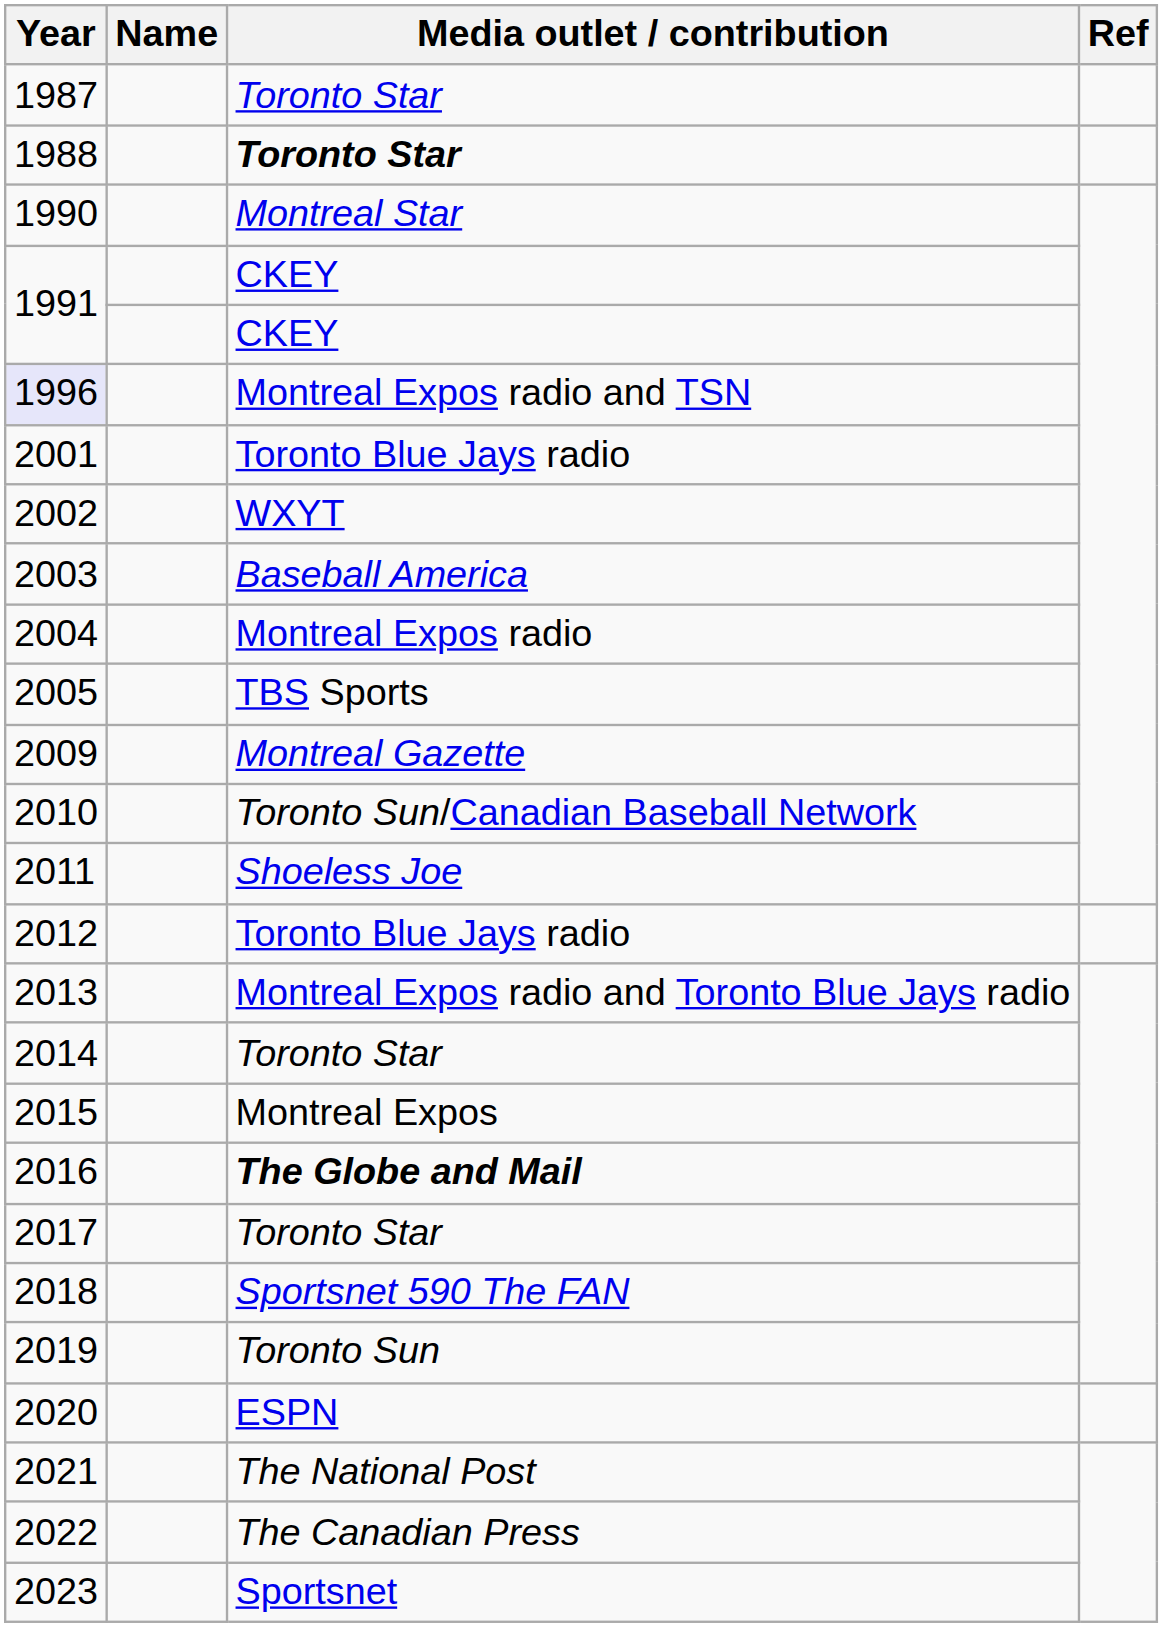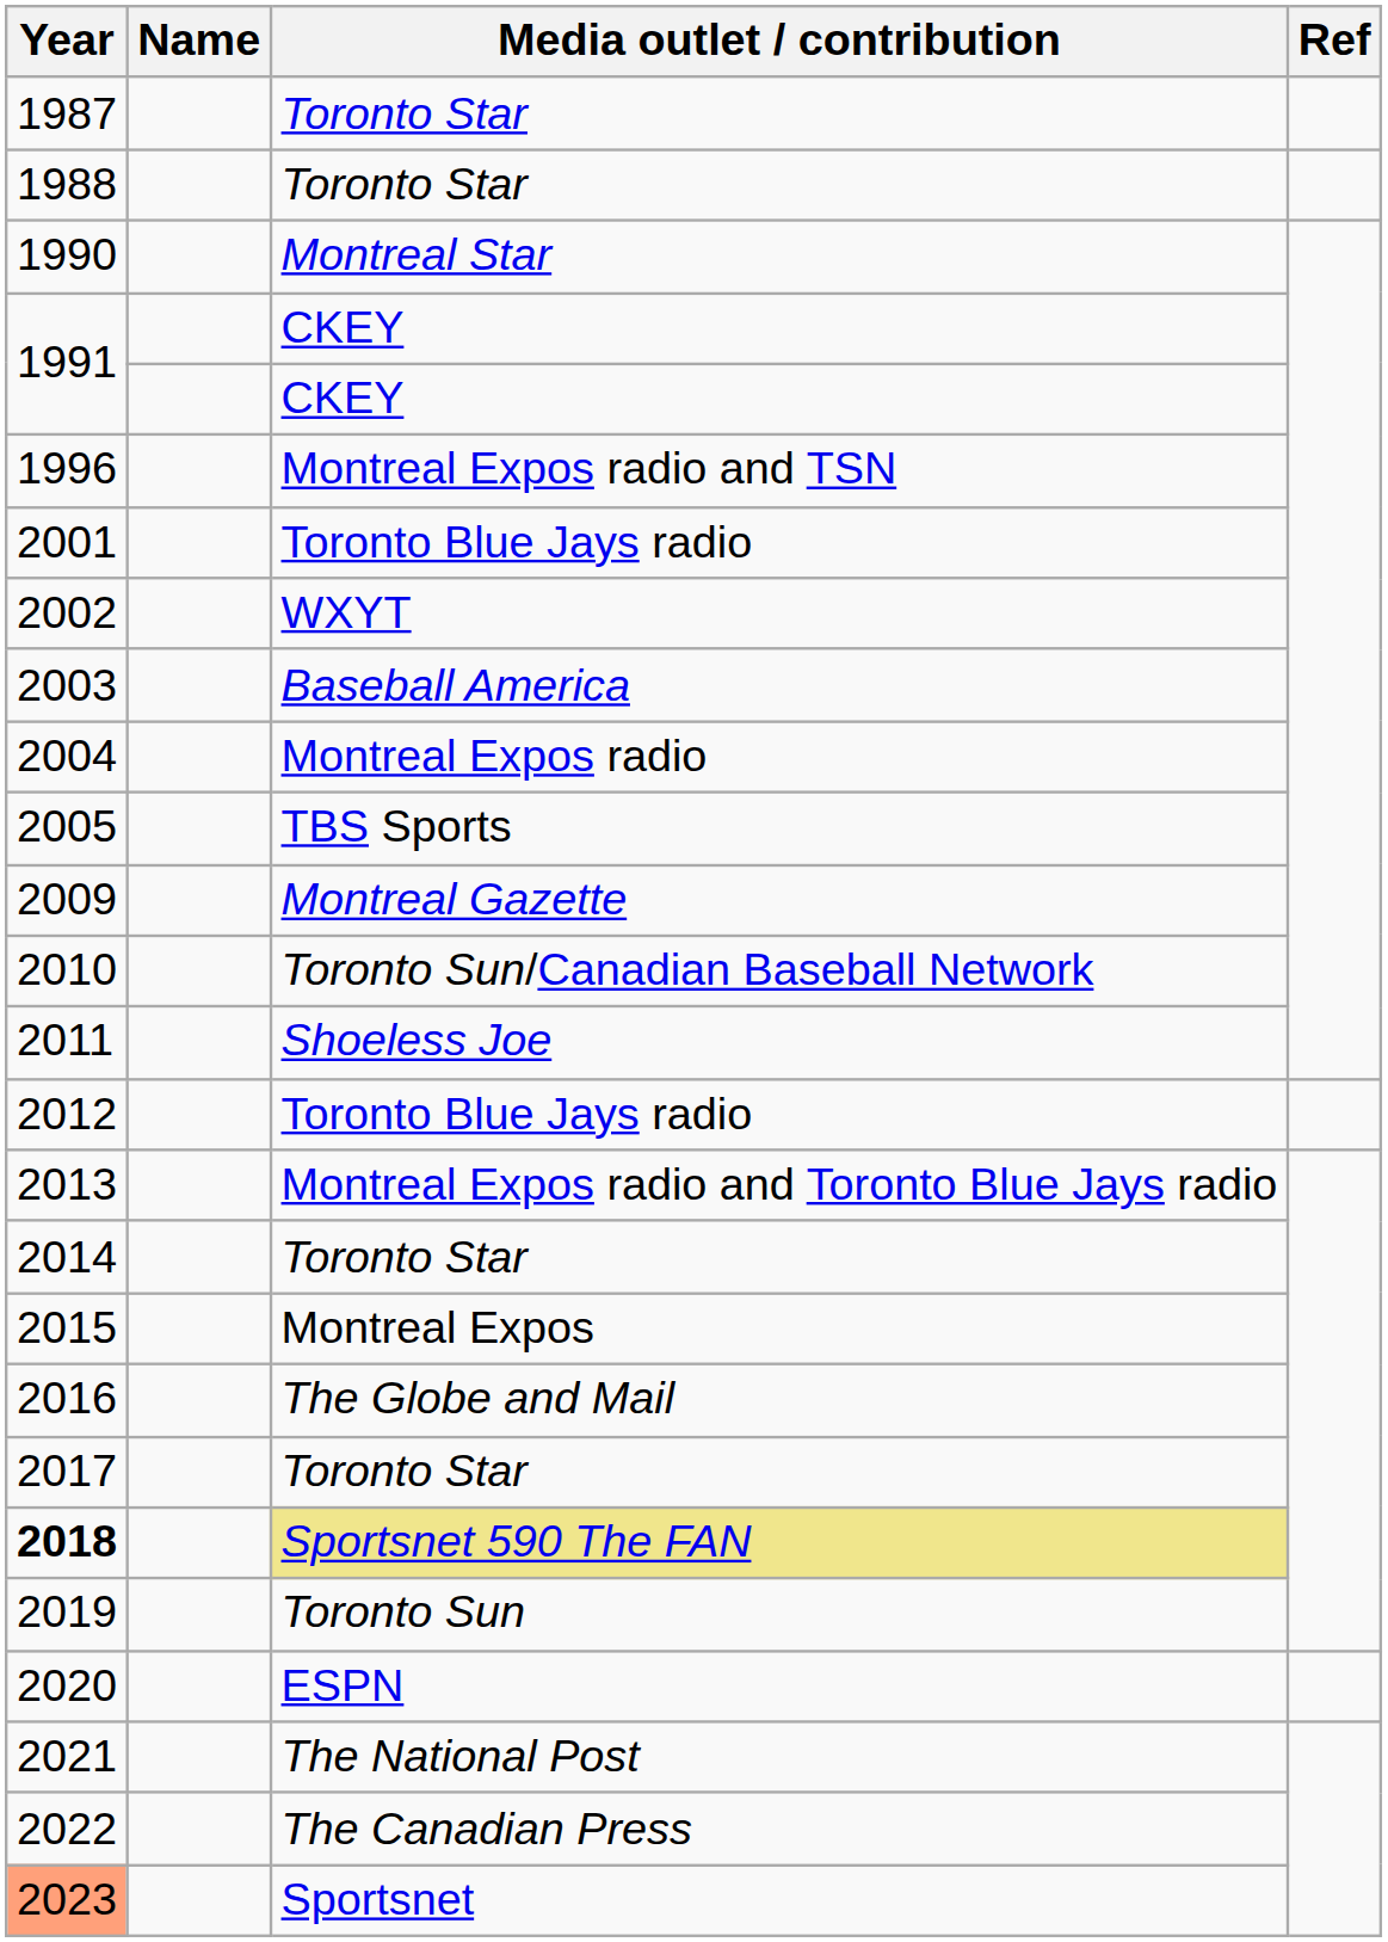1988 | Media outlet / contribution: bold -> normal
1996 | Year: lavender background -> no background
2016 | Media outlet / contribution: bold -> normal
2018 | Year: normal -> bold
2018 | Media outlet / contribution: no background -> khaki background
2023 | Year: no background -> lightsalmon background
